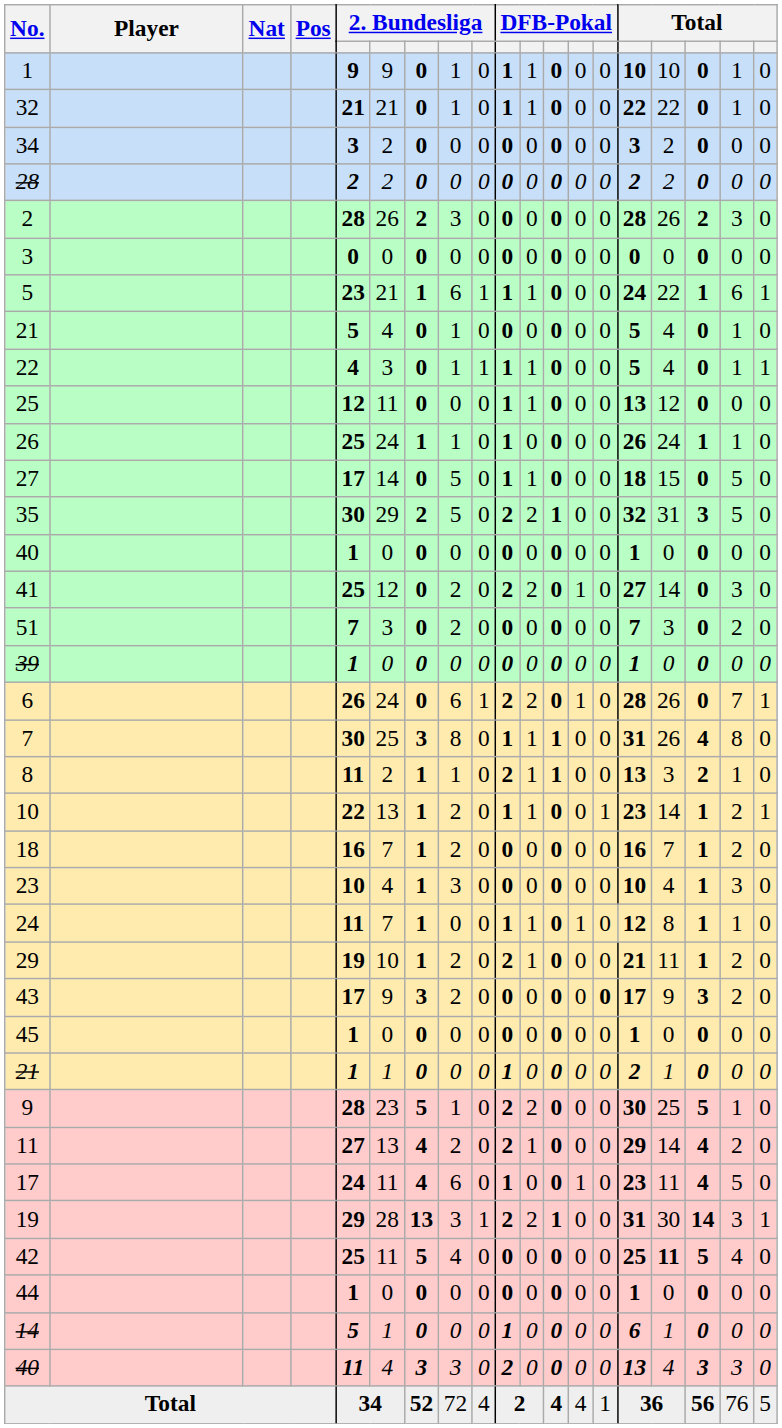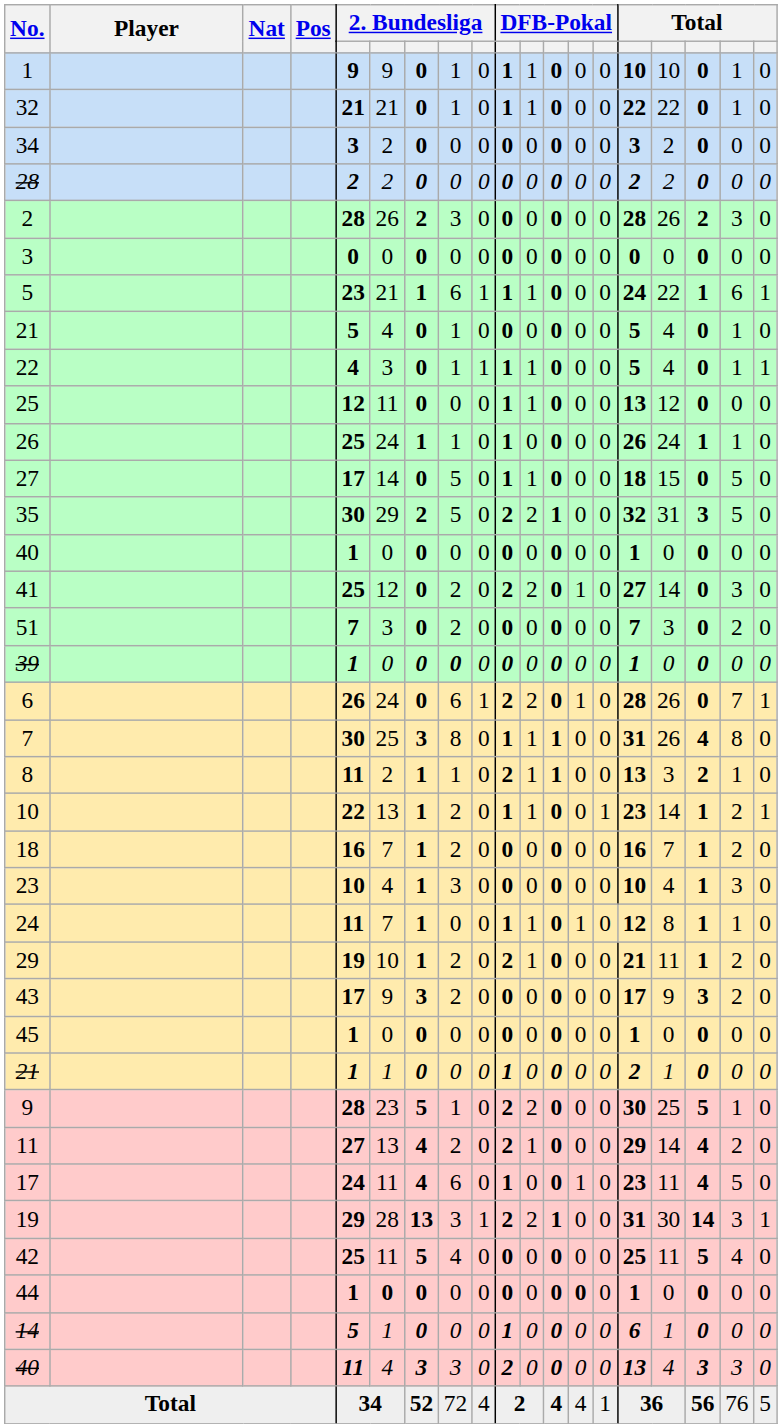39 | column 8: normal -> bold
43 | column 14: bold -> normal
42 | column 16: bold -> normal
44 | column 6: normal -> bold
44 | column 13: normal -> bold
